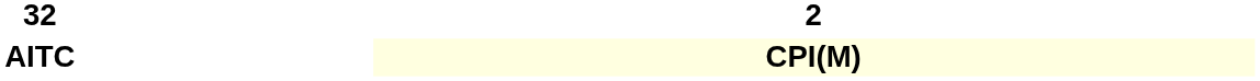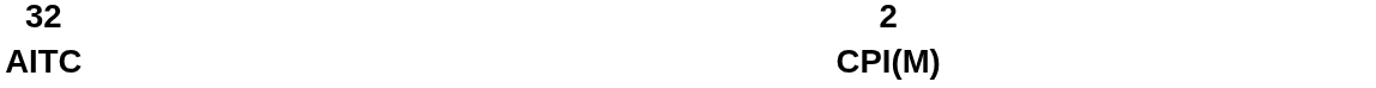AITC | 2: lightyellow background -> no background
